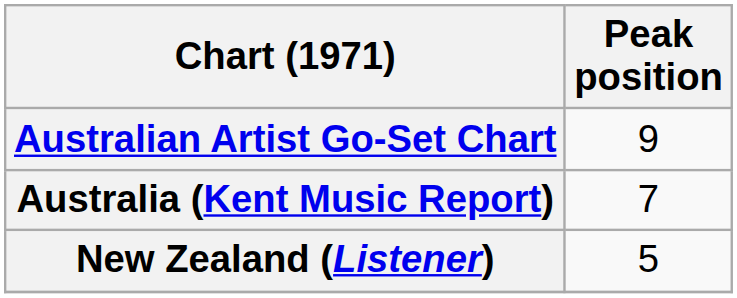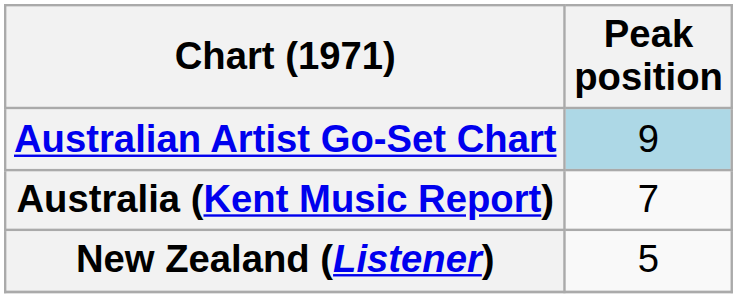Australian Artist Go-Set Chart | Peak position: no background -> lightblue background
